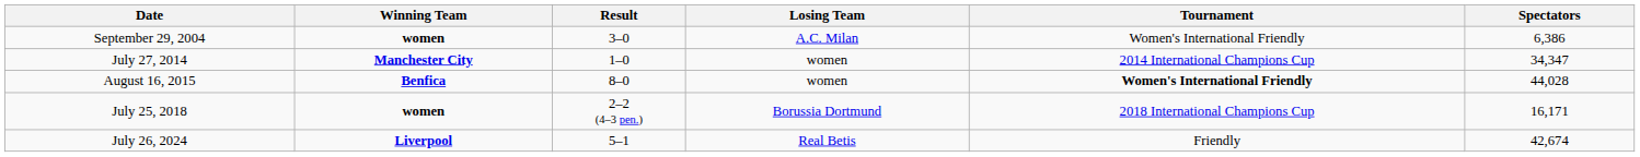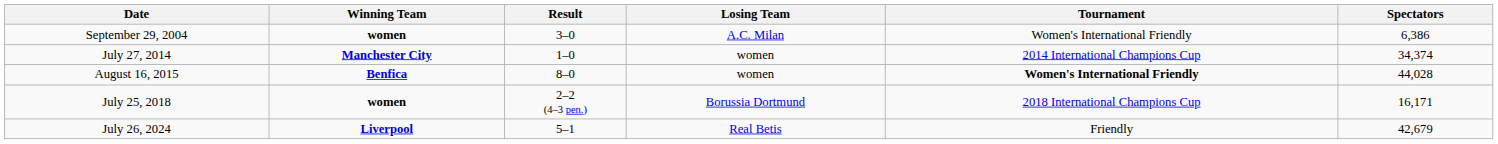July 27, 2014 | Spectators: 34,347 -> 34,374
July 26, 2024 | Spectators: 42,674 -> 42,679
